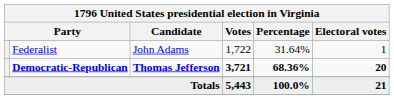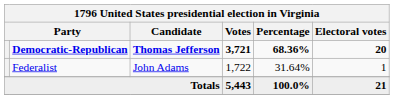rows swapped: Democratic-Republican <-> Federalist
